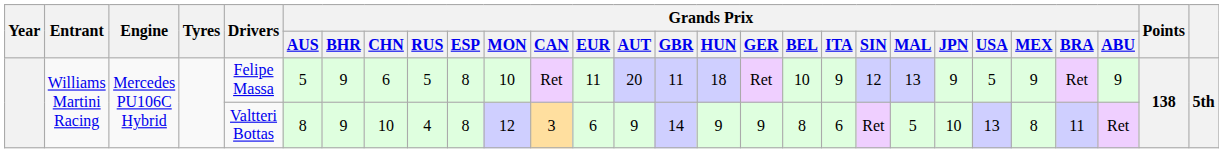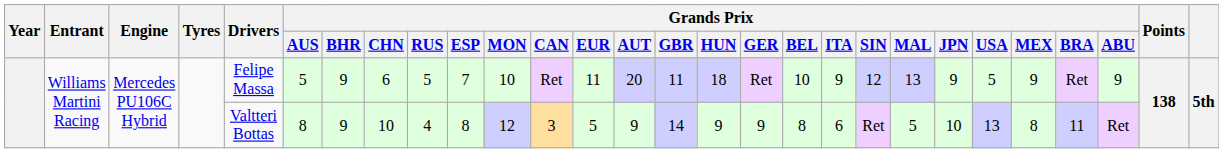row 3 | Grands Prix / ESP: 8 -> 7
row 4 | Grands Prix / EUR: 6 -> 5
